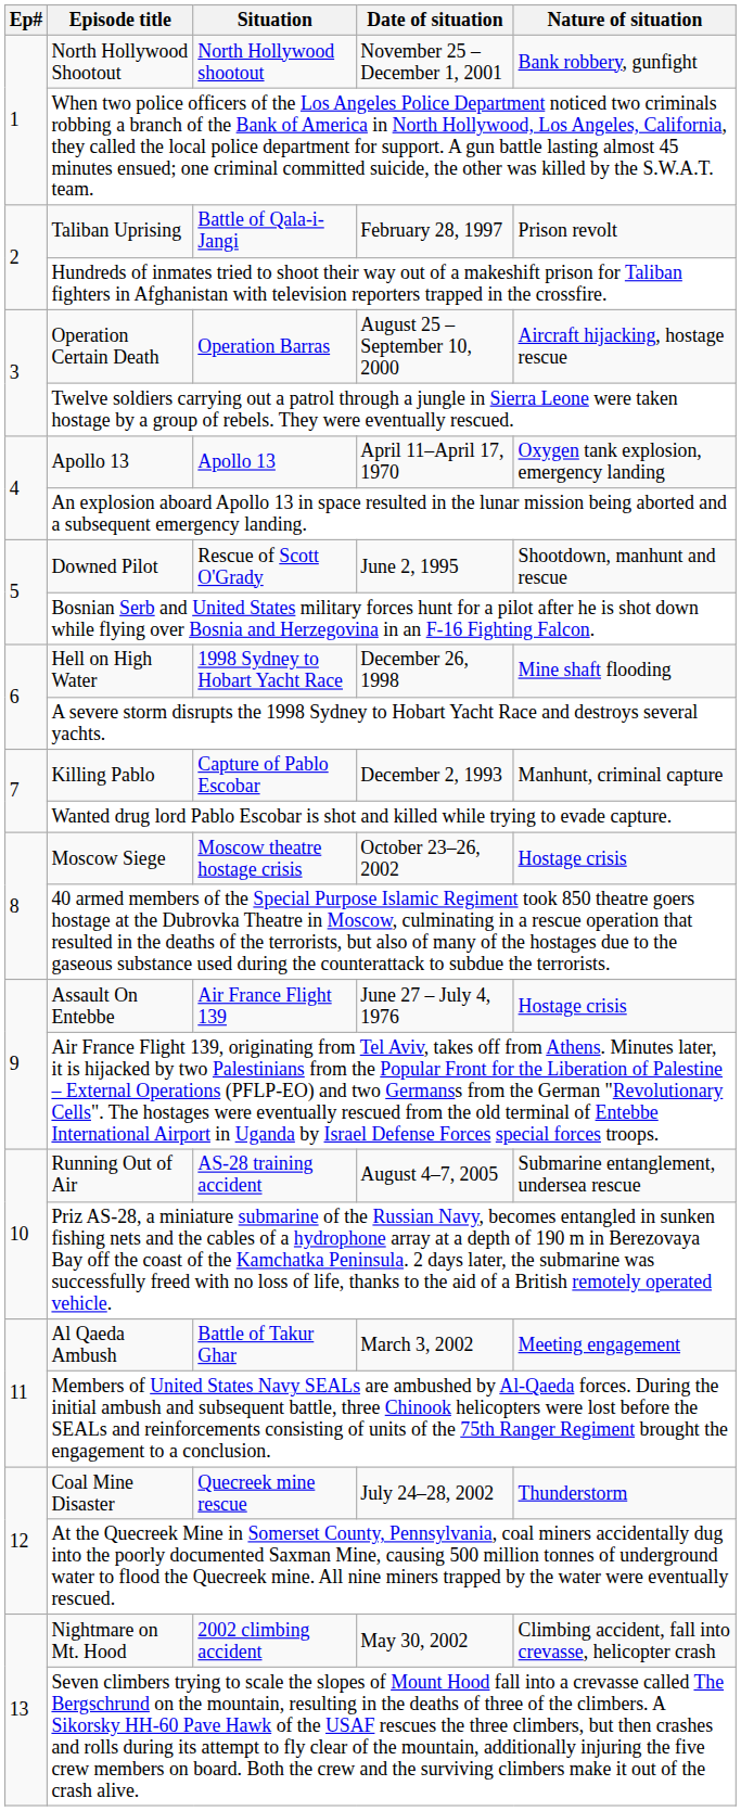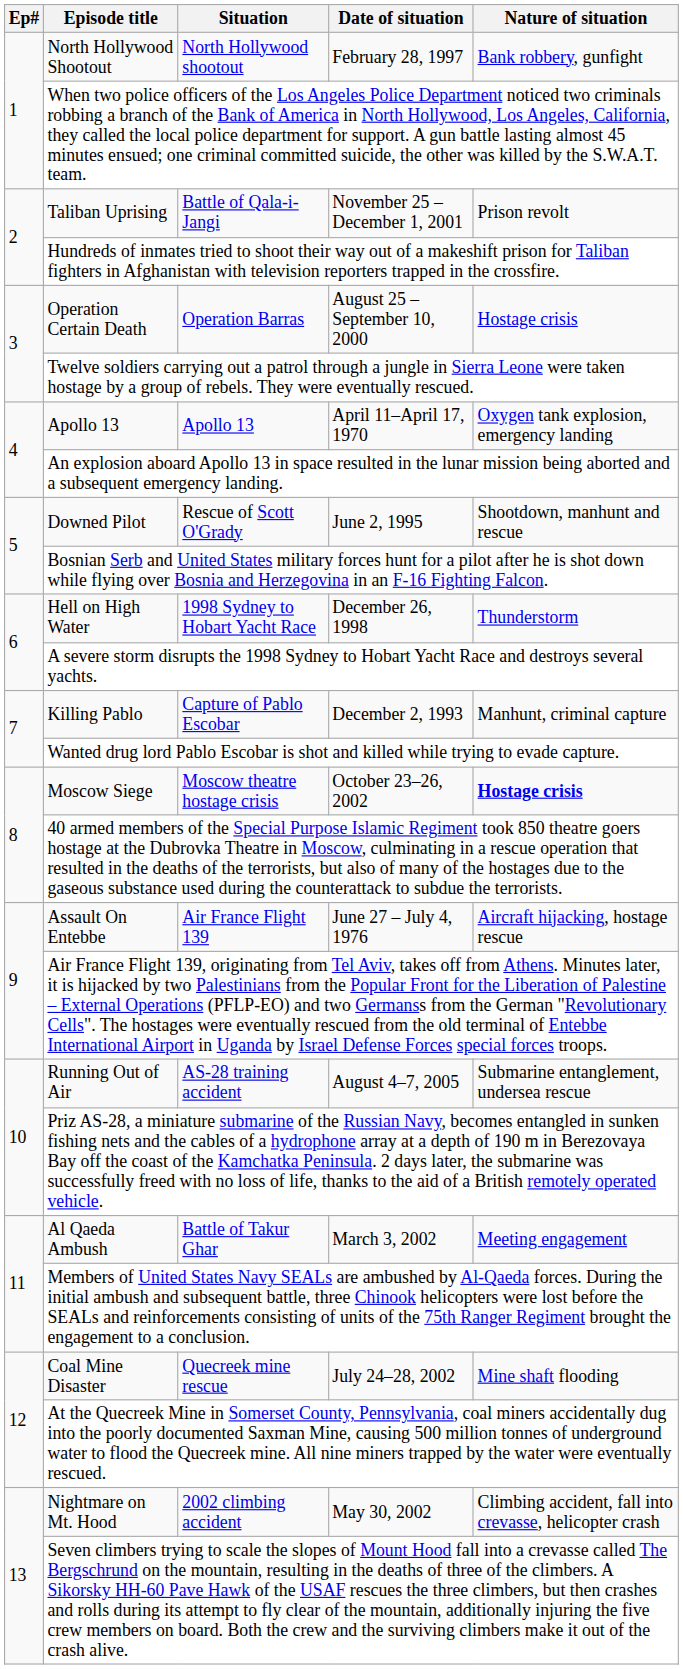North Hollywood Shootout | Date of situation: November 25 – December 1, 2001 -> February 28, 1997
Taliban Uprising | Date of situation: February 28, 1997 -> November 25 – December 1, 2001
Operation Certain Death | Nature of situation: Aircraft hijacking, hostage rescue -> Hostage crisis
Hell on High Water | Nature of situation: Mine shaft flooding -> Thunderstorm
Moscow Siege | Nature of situation: normal -> bold
Assault On Entebbe | Nature of situation: Hostage crisis -> Aircraft hijacking, hostage rescue
Coal Mine Disaster | Nature of situation: Thunderstorm -> Mine shaft flooding
